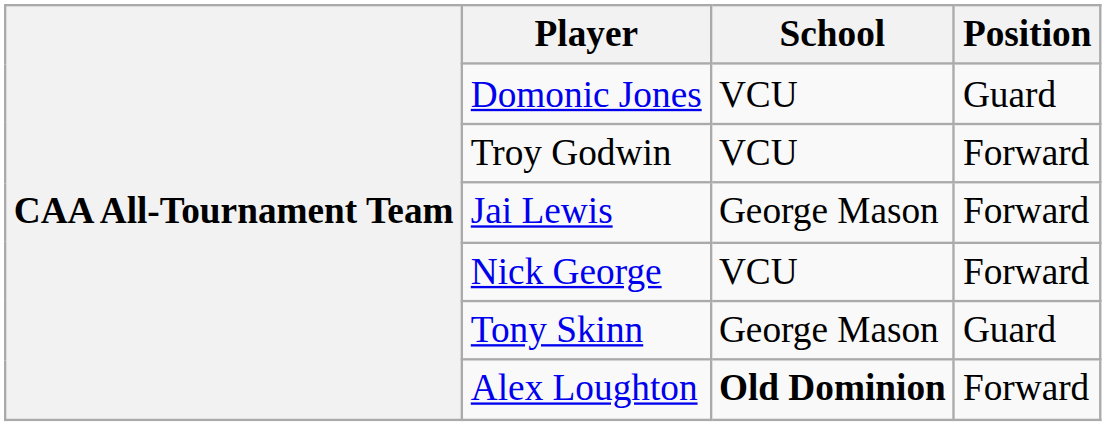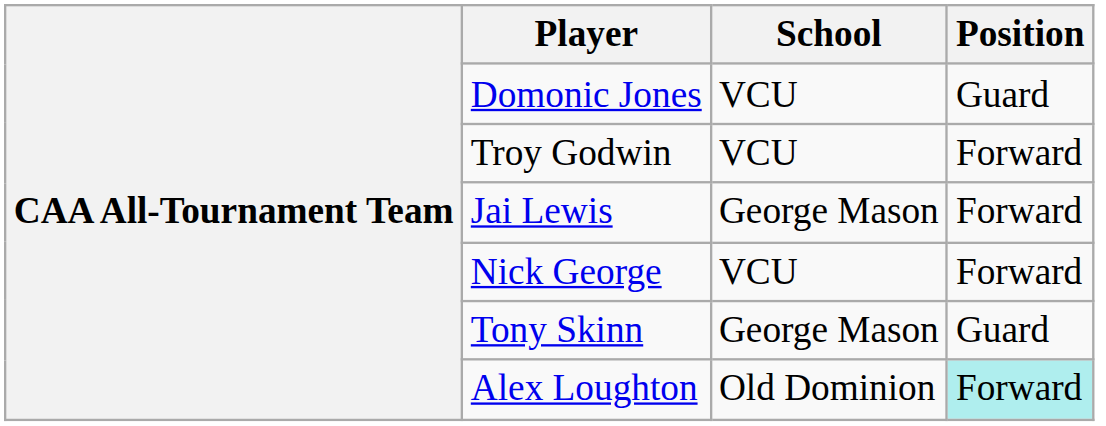row 7 | School: bold -> normal
row 7 | Position: no background -> paleturquoise background
